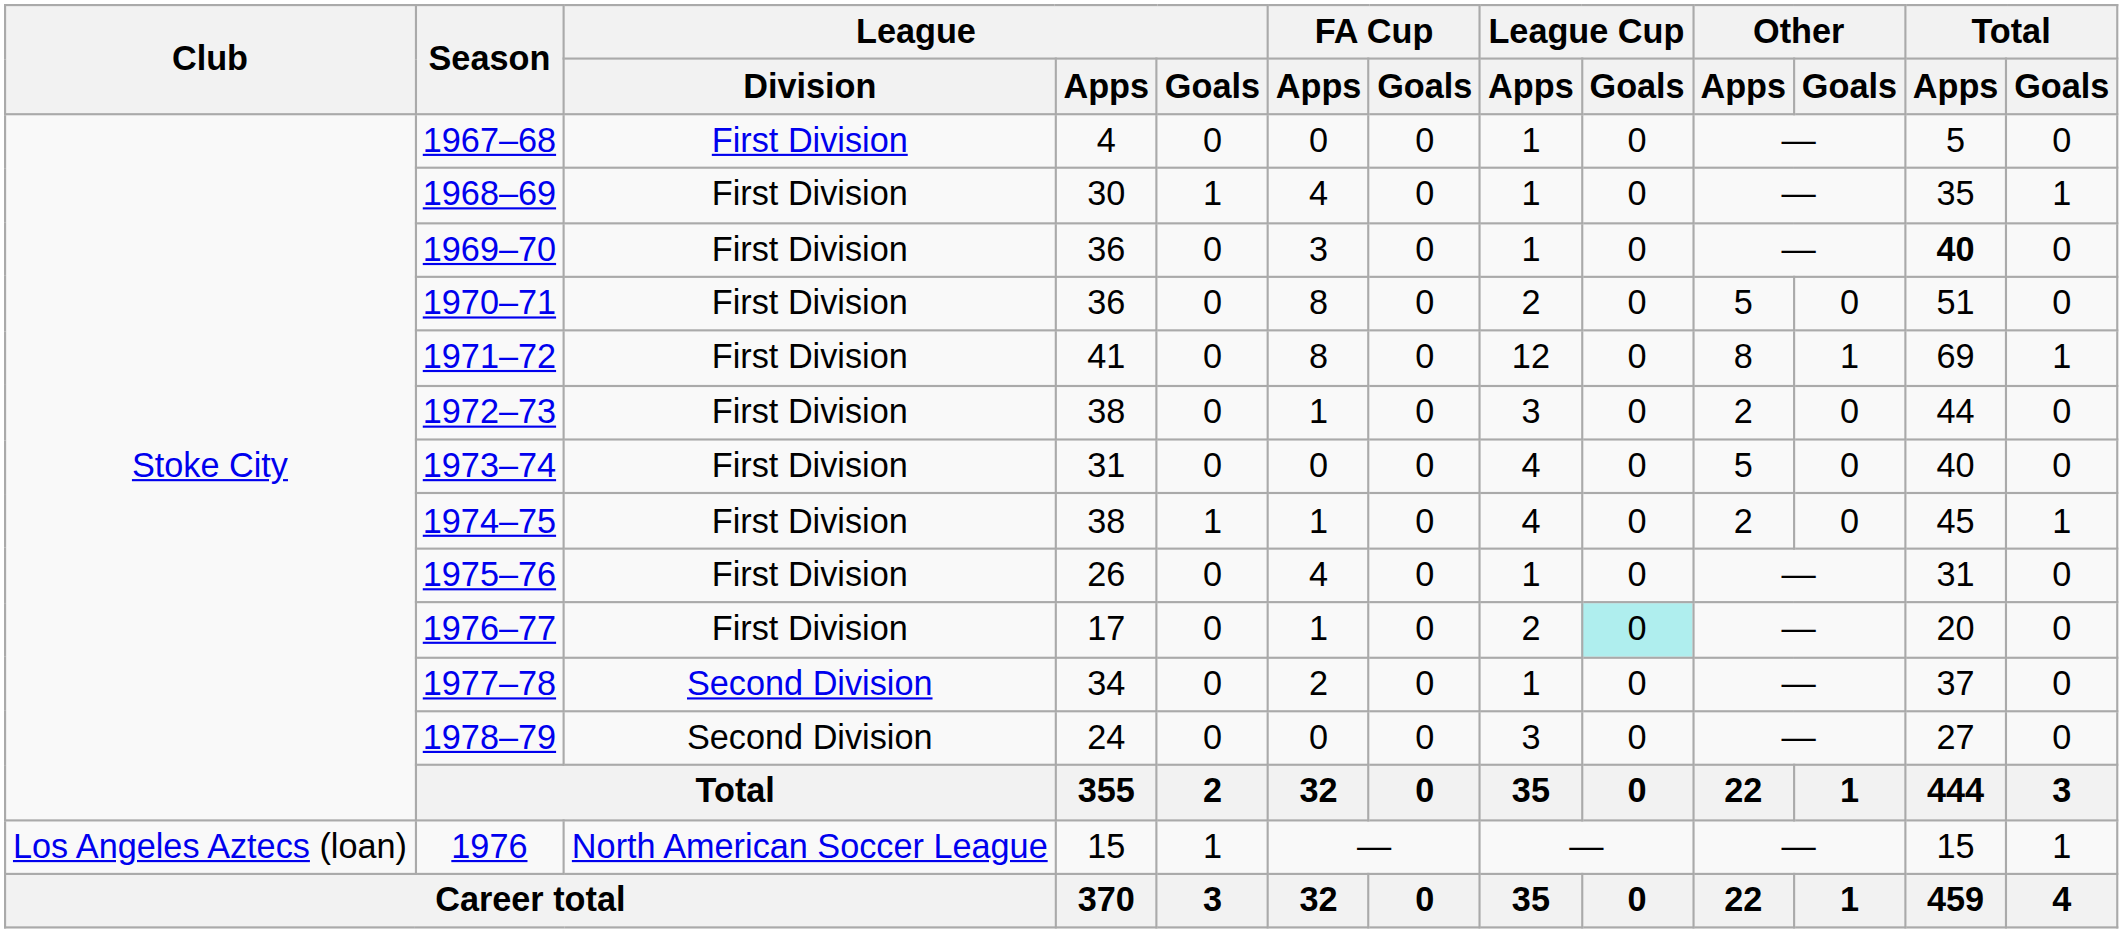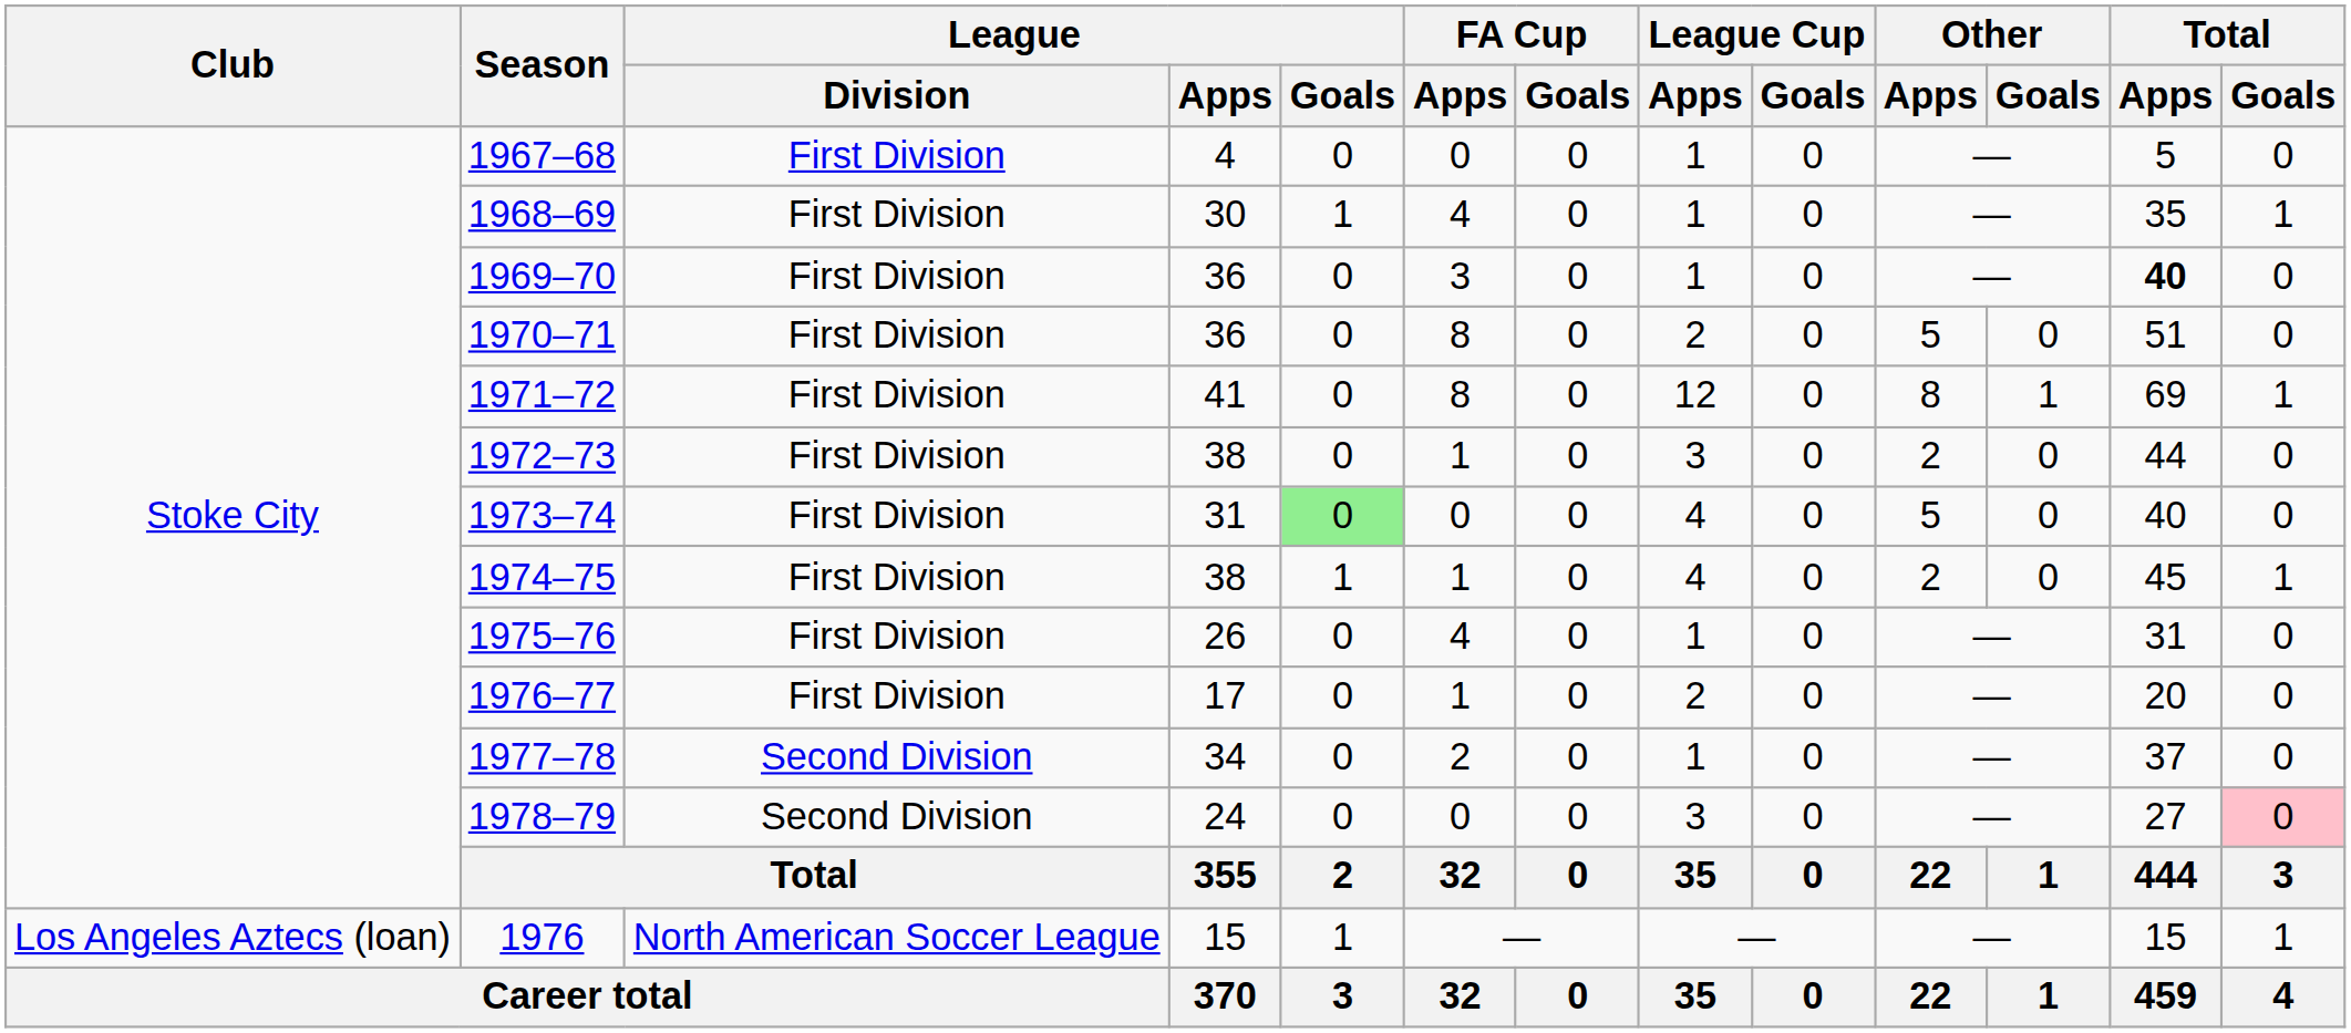1973–74 | League / Goals: no background -> lightgreen background
1976–77 | League Cup / Goals: paleturquoise background -> no background
1978–79 | Total / Goals: no background -> pink background
